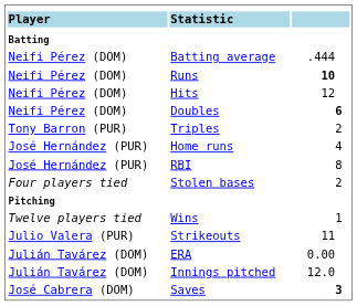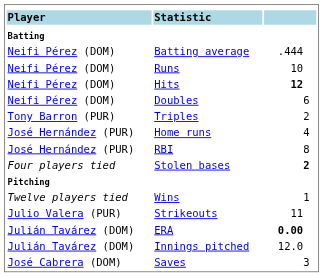Runs | column 3: bold -> normal
Hits | column 3: normal -> bold
Doubles | column 3: bold -> normal
Stolen bases | column 3: normal -> bold
ERA | column 3: normal -> bold
Saves | column 3: bold -> normal
